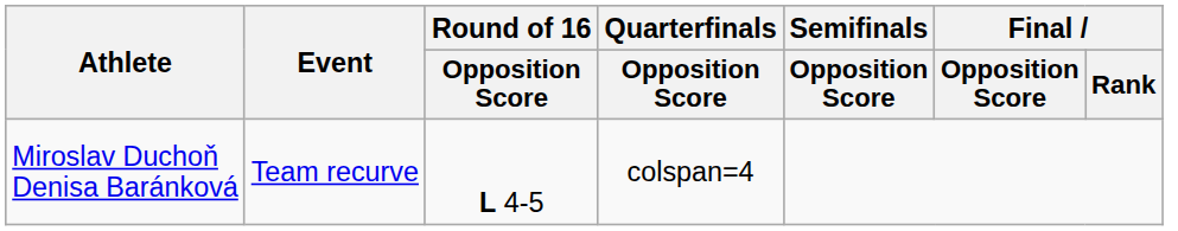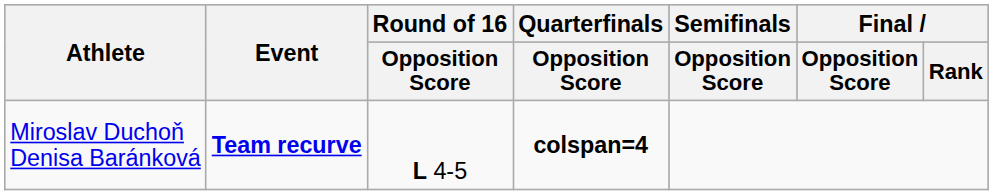Miroslav Duchoň Denisa Baránková | Event: normal -> bold
Miroslav Duchoň Denisa Baránková | Quarterfinals / Opposition Score: normal -> bold
